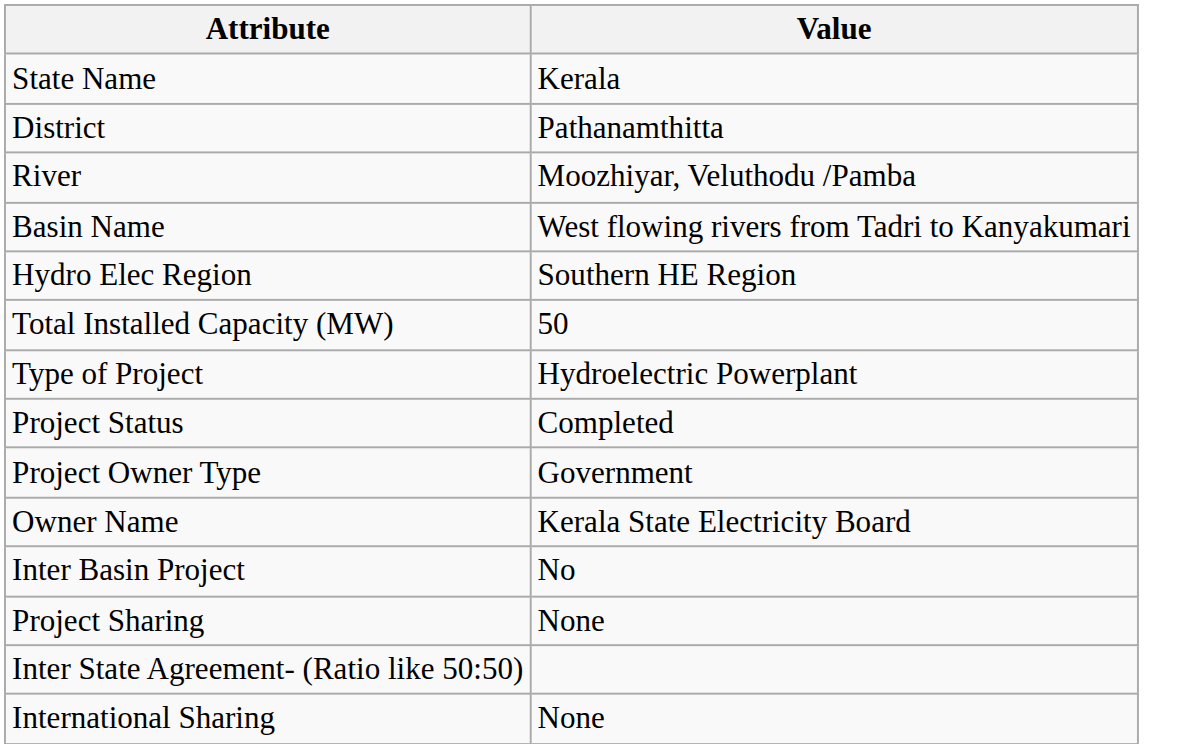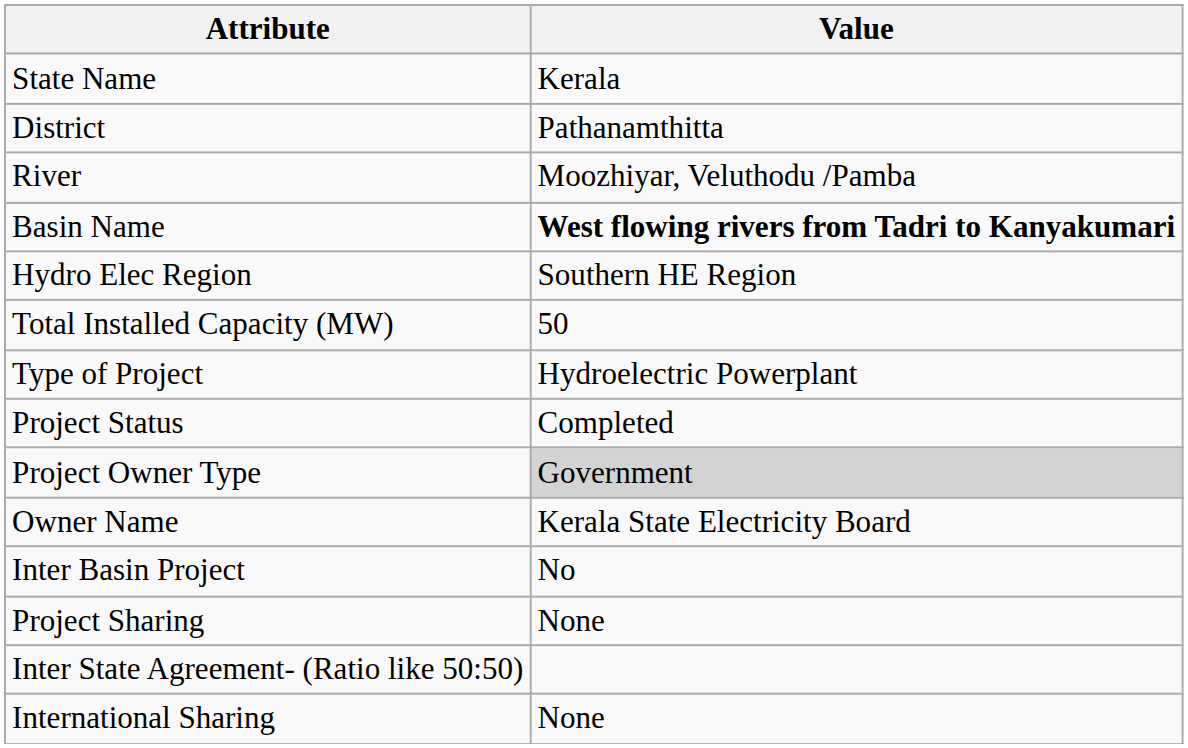Basin Name | Value: normal -> bold
Project Owner Type | Value: no background -> lightgrey background
